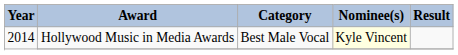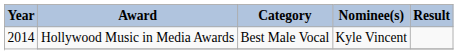Hollywood Music in Media Awards | Nominee(s): lightyellow background -> no background
